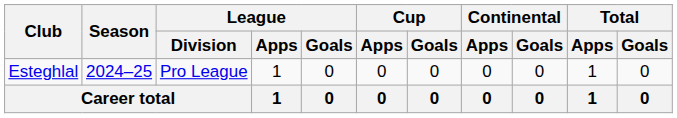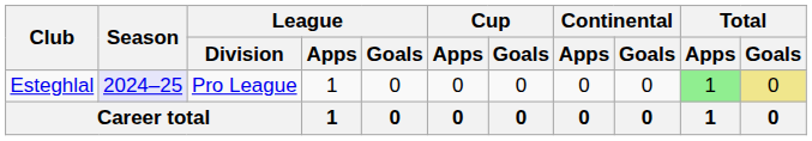Esteghlal | Season: no background -> lavender background
Esteghlal | Total / Apps: no background -> lightgreen background
Esteghlal | Total / Goals: no background -> khaki background
